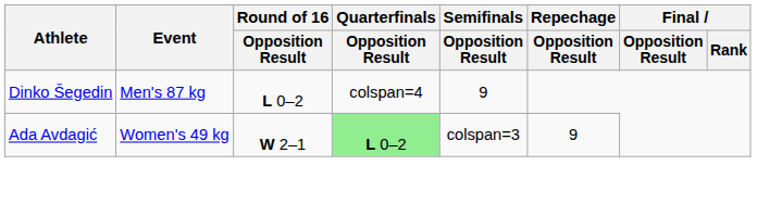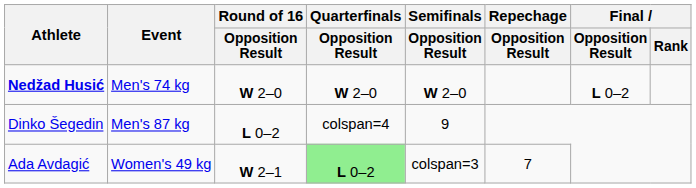+ row: Nedžad Husić | Men's 74 kg | W 2–0 | W 2–0 | W 2–0 | L 0–2
Ada Avdagić | Repechage / Opposition Result: 9 -> 7
